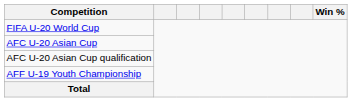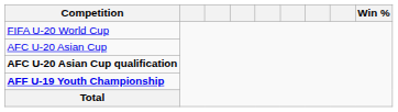AFC U-20 Asian Cup qualification | Competition: normal -> bold
AFF U-19 Youth Championship | Competition: normal -> bold
